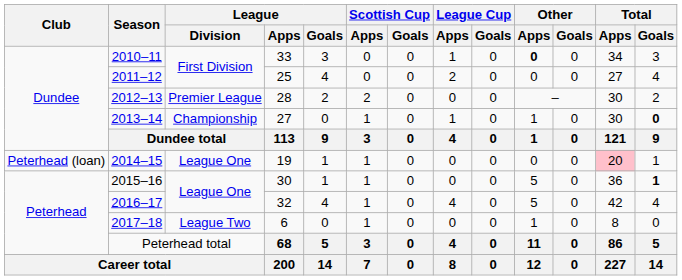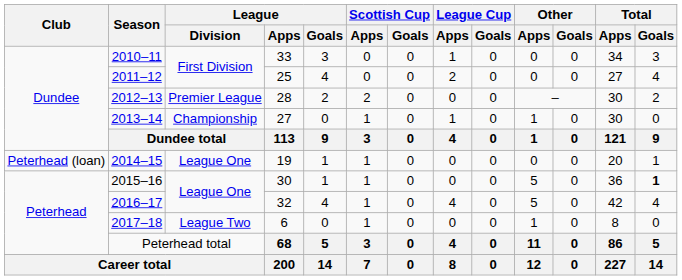2010–11 | Other / Apps: bold -> normal
2013–14 | Total / Goals: bold -> normal
2014–15 | Total / Apps: pink background -> no background
